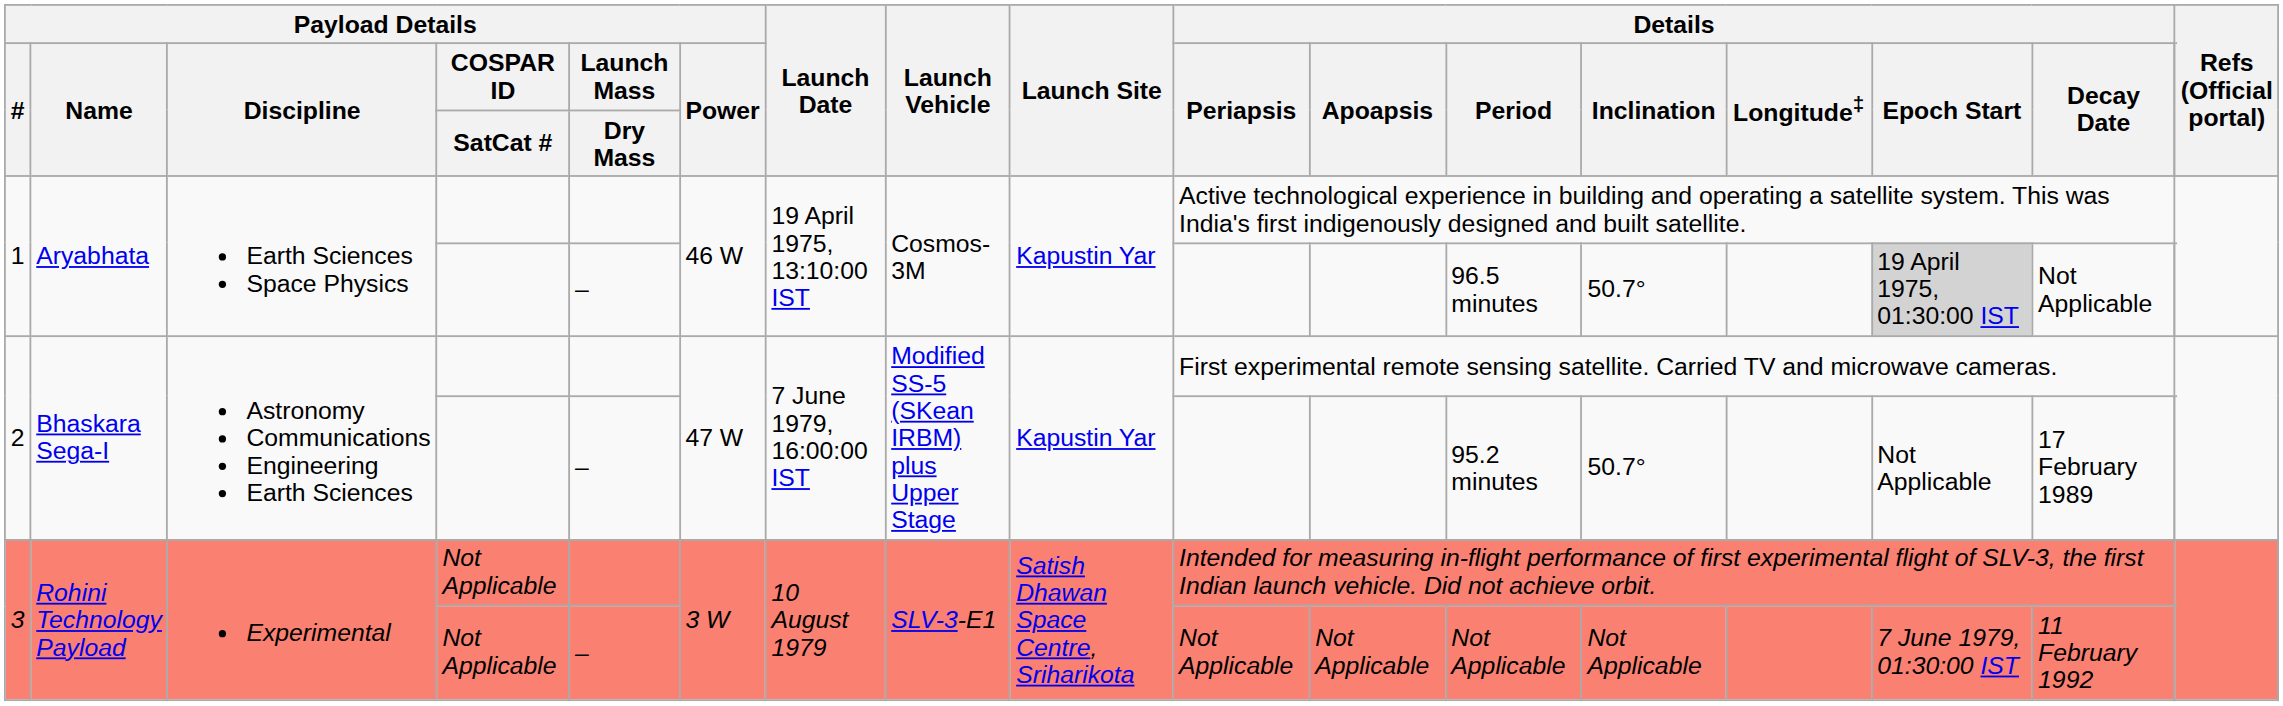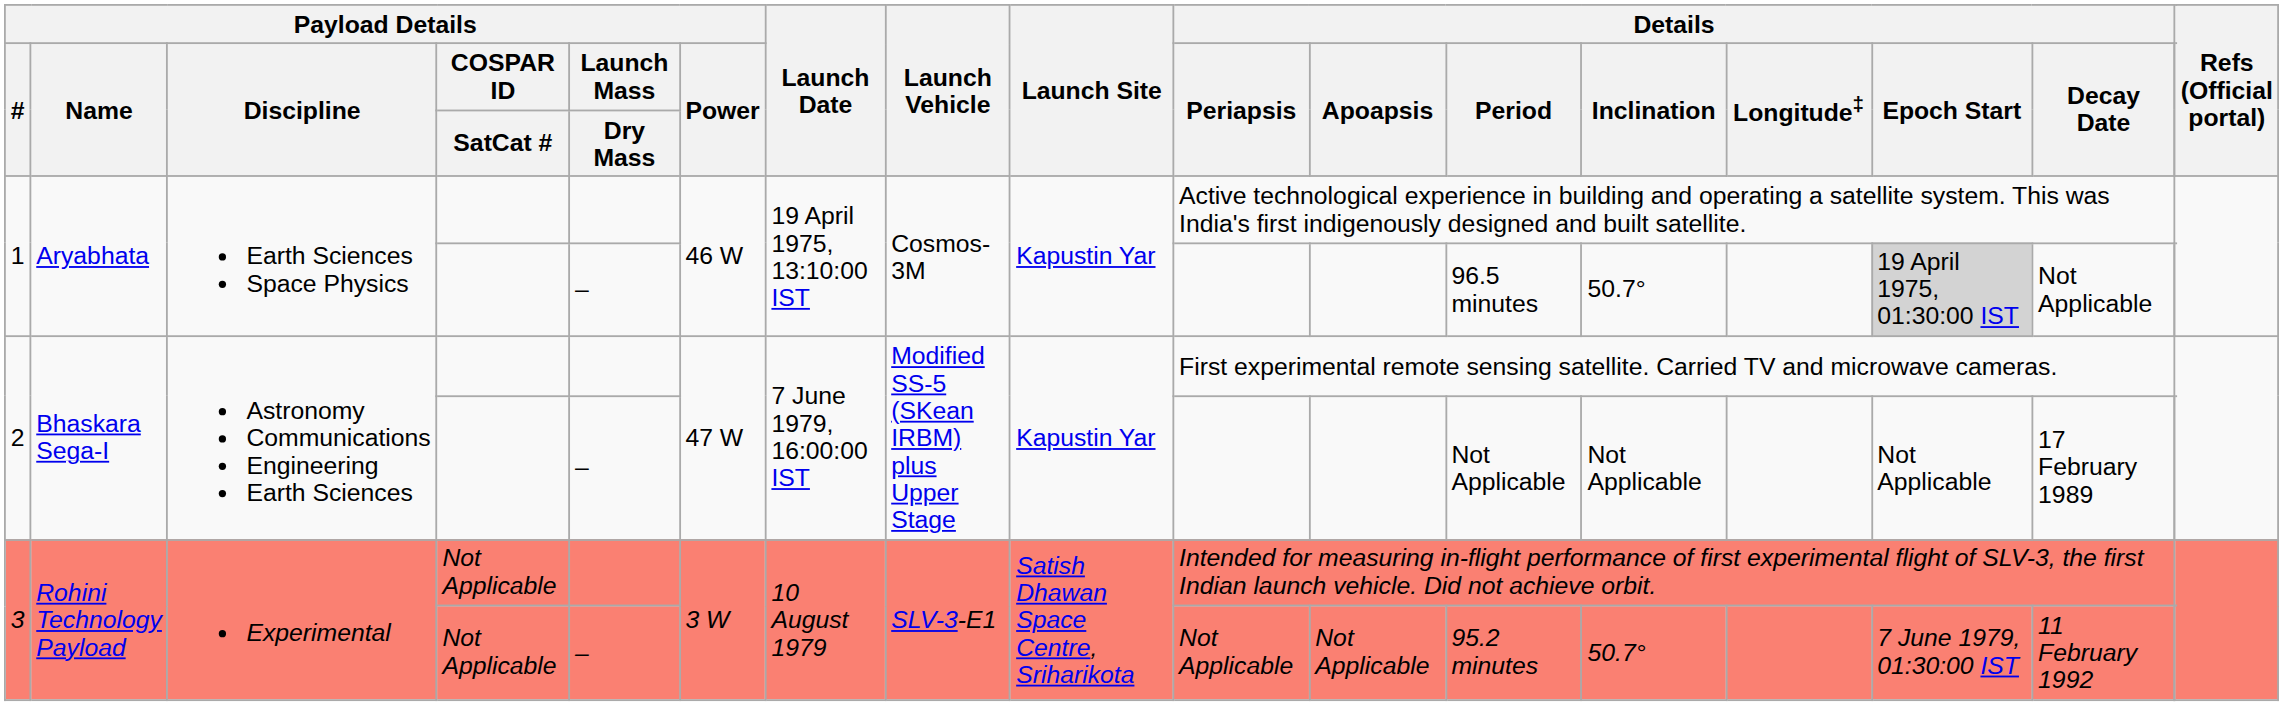row 7 | Details / Period: 95.2 minutes -> Not Applicable
row 7 | Details / Inclination: 50.7° -> Not Applicable
row 9 | Details / Period: Not Applicable -> 95.2 minutes
row 9 | Details / Inclination: Not Applicable -> 50.7°
